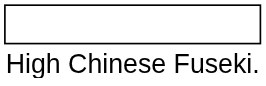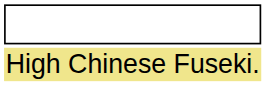row 1 | column 1: no background -> khaki background
